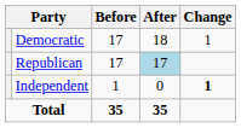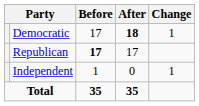Democratic | After: normal -> bold
Republican | Before: normal -> bold
Republican | After: lightblue background -> no background
Independent | Change: bold -> normal
